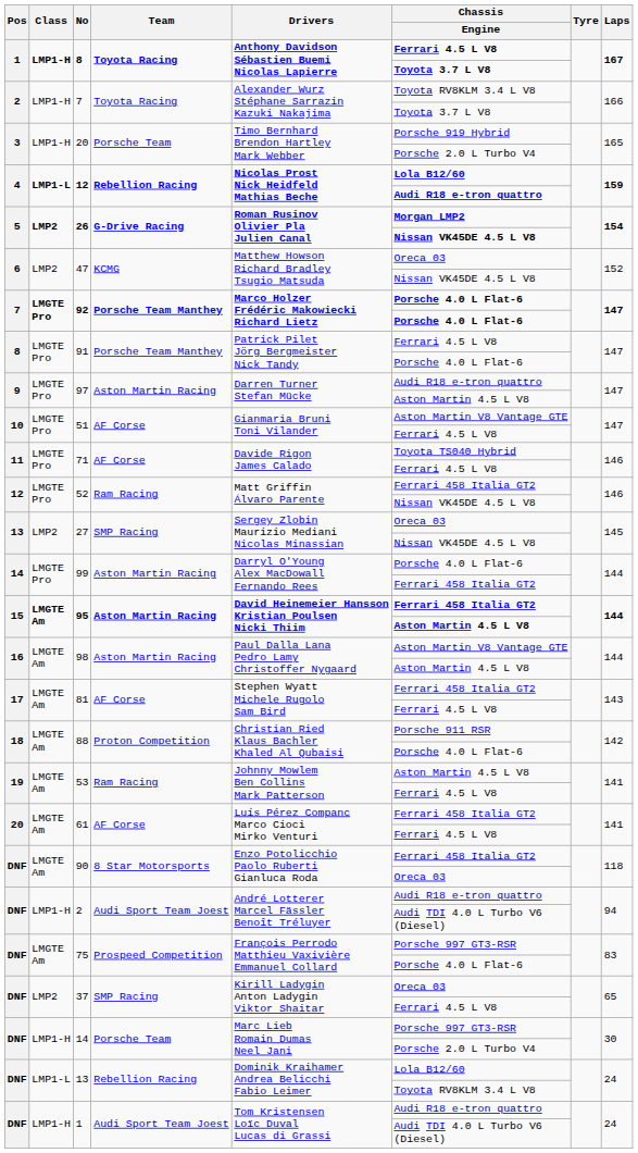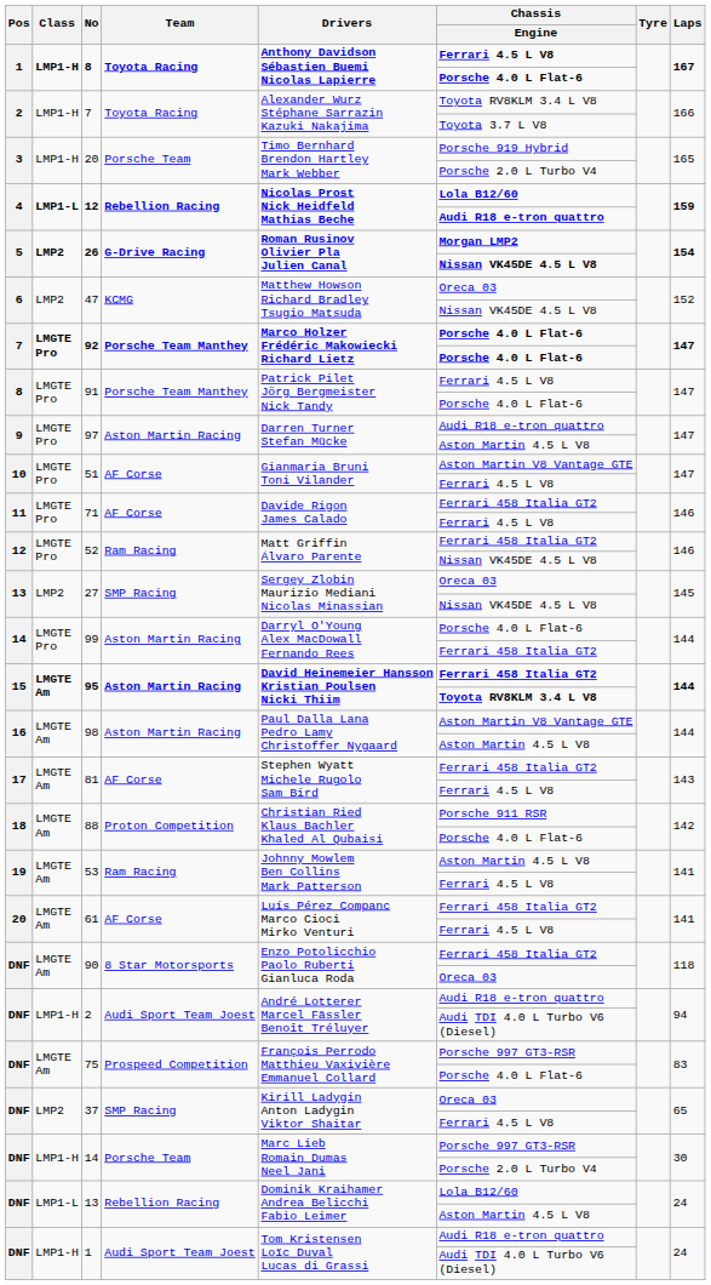row 4 | Chassis / Engine: Toyota 3.7 L V8 -> Porsche 4.0 L Flat-6
row 23 | Chassis / Engine: Toyota TS040 Hybrid -> Ferrari 458 Italia GT2
row 32 | Chassis / Engine: Aston Martin 4.5 L V8 -> Toyota RV8KLM 3.4 L V8
row 54 | Chassis / Engine: Toyota RV8KLM 3.4 L V8 -> Aston Martin 4.5 L V8
